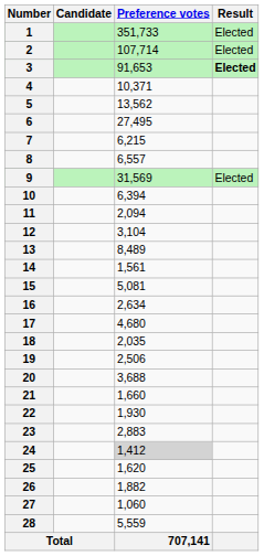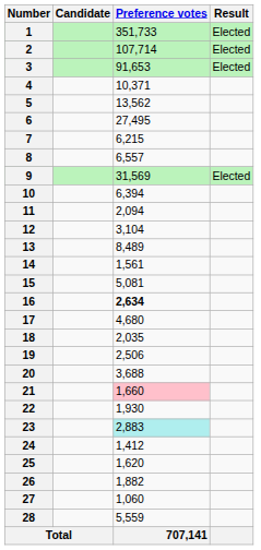3 | Result: bold -> normal
16 | Preference votes: normal -> bold
21 | Preference votes: no background -> pink background
23 | Preference votes: no background -> paleturquoise background
24 | Preference votes: lightgrey background -> no background
